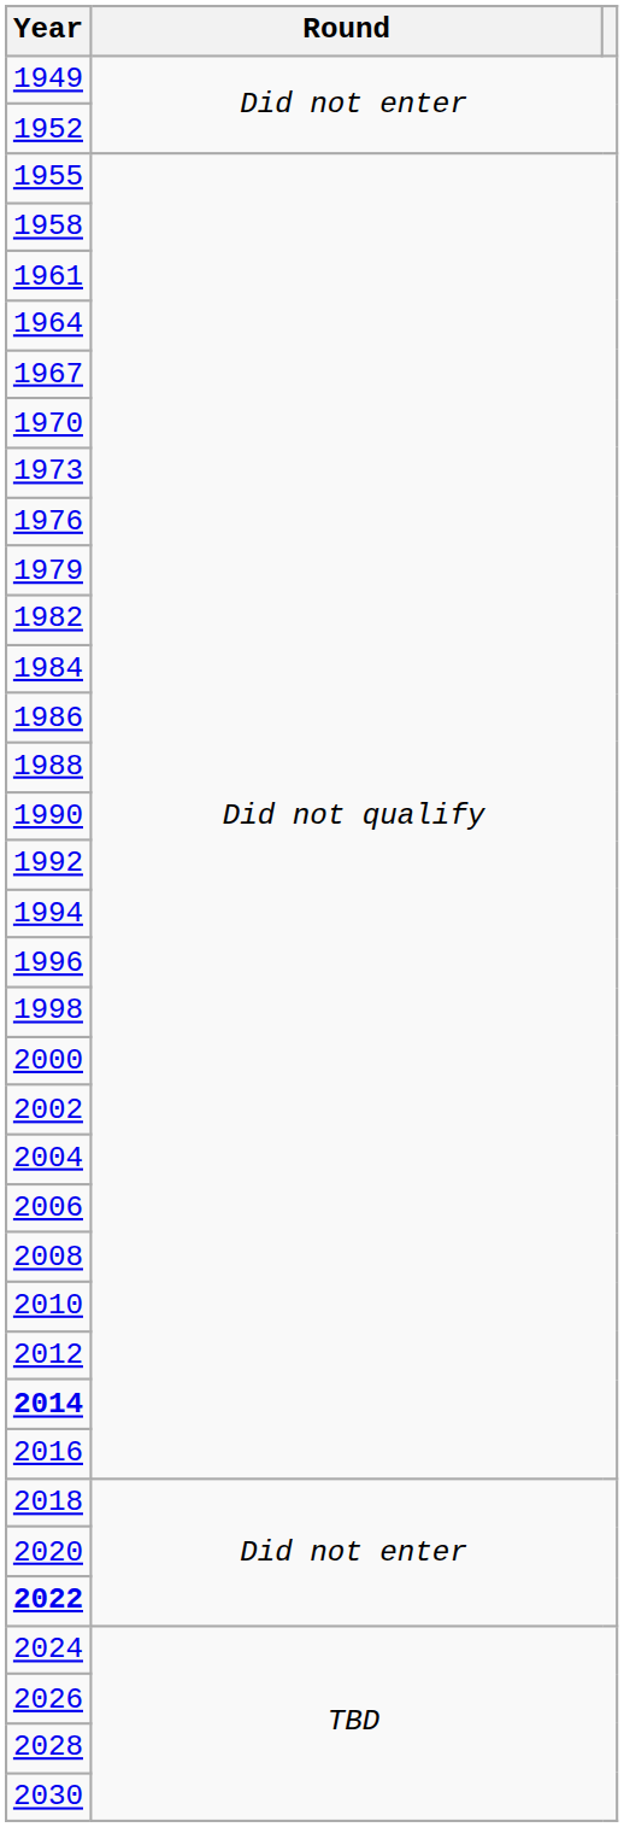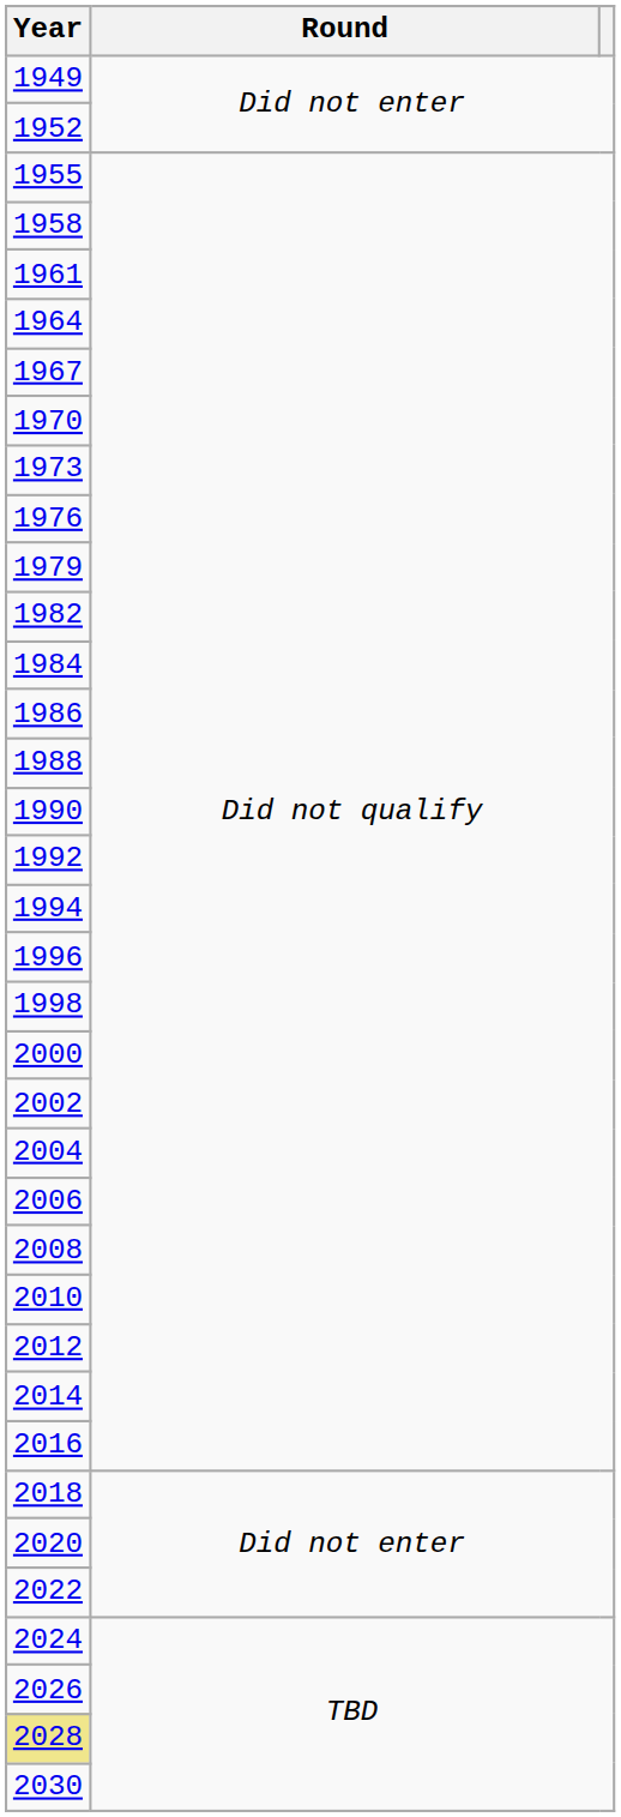2014 | Year: bold -> normal
2022 | Year: bold -> normal
2028 | Year: no background -> khaki background
